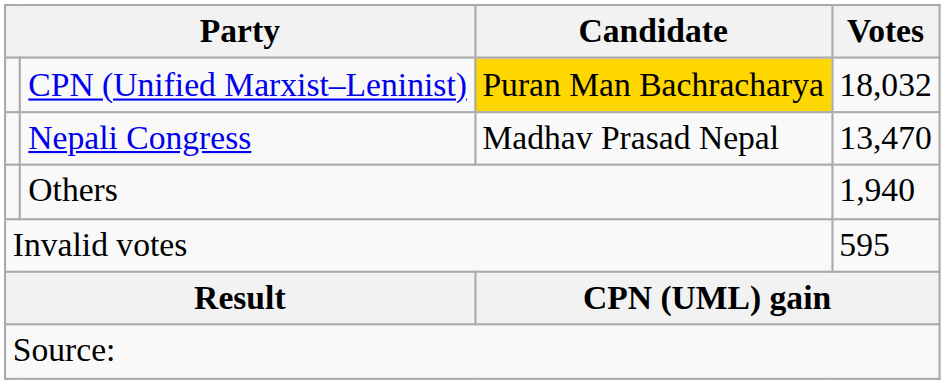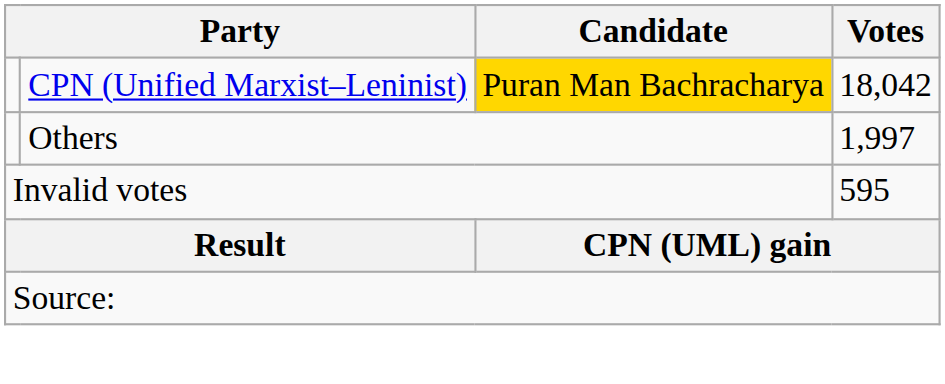CPN (Unified Marxist–Leninist) | Votes: 18,032 -> 18,042
- row: Nepali Congress | Madhav Prasad Nepal | 13,470
Others | Votes: 1,940 -> 1,997
